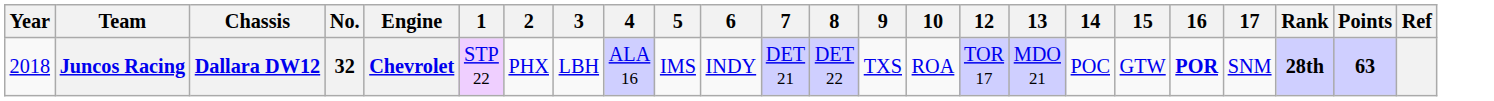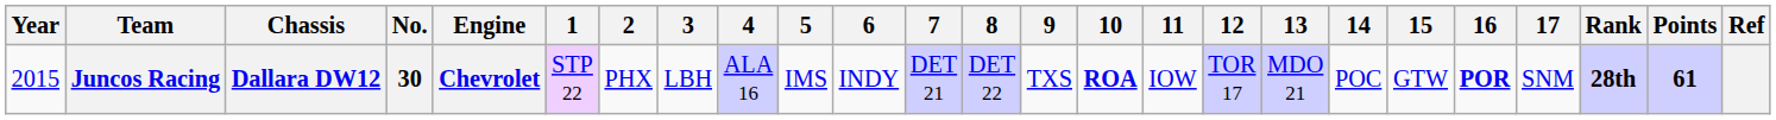+ column: 11 | IOW
Juncos Racing | Year: 2018 -> 2015
Juncos Racing | No.: 32 -> 30
Juncos Racing | 10: normal -> bold
Juncos Racing | Points: 63 -> 61
